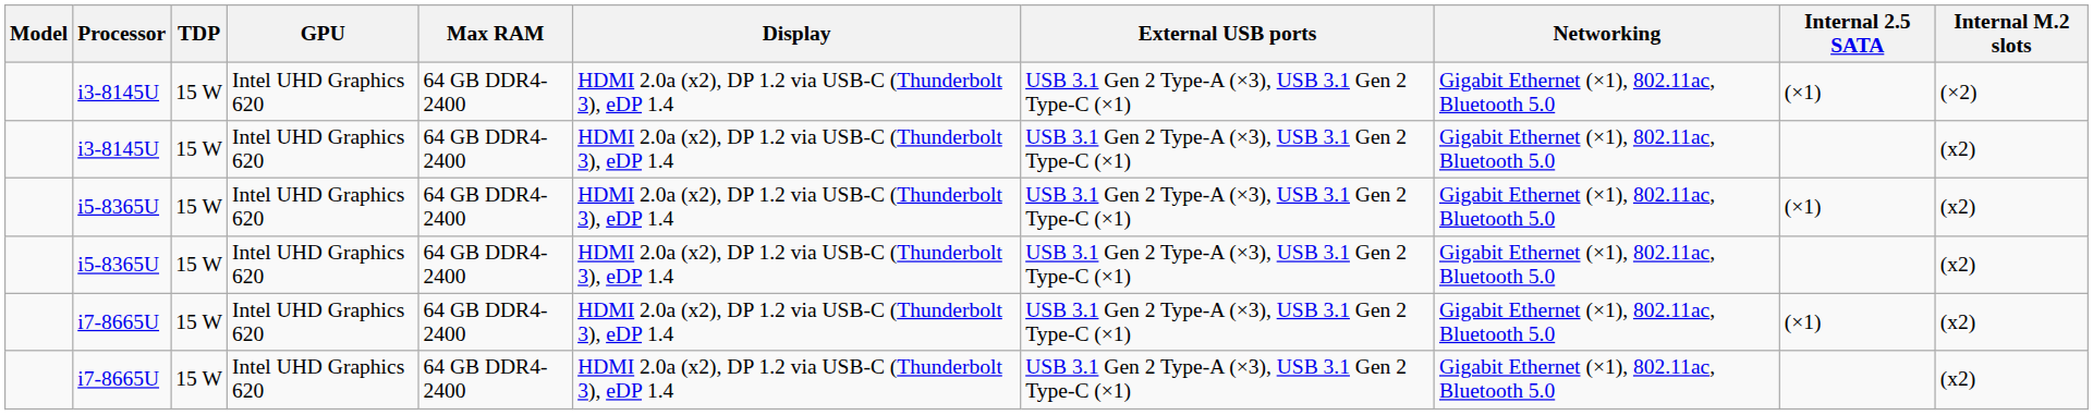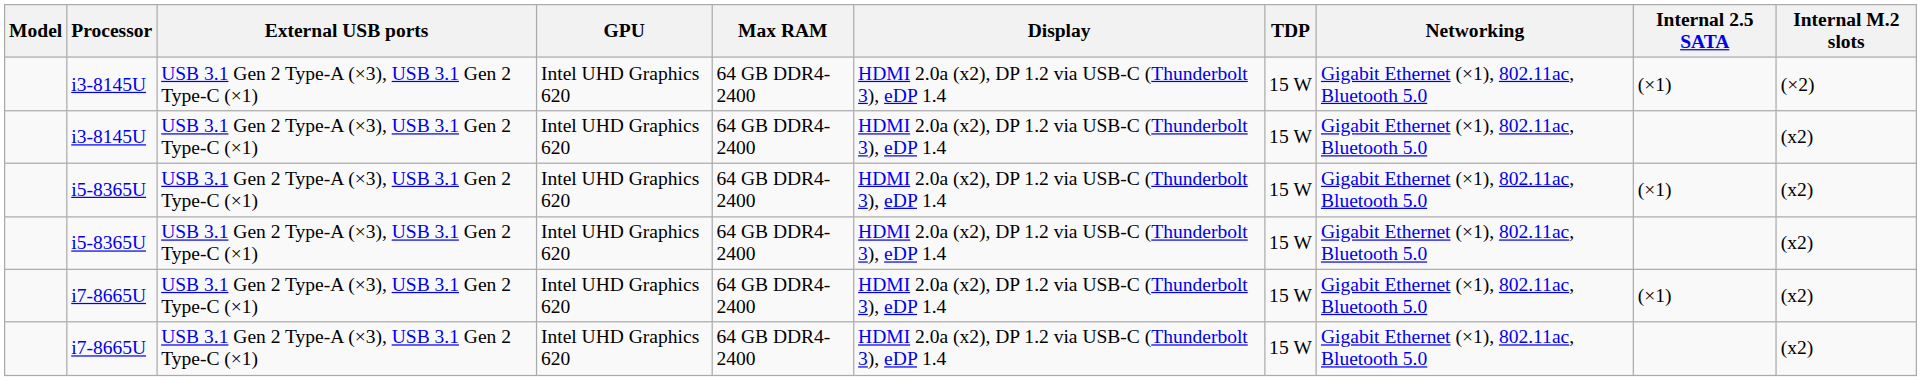columns swapped: TDP <-> External USB ports
